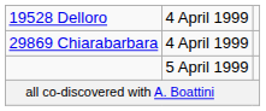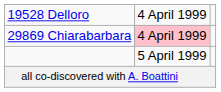29869 Chiarabarbara | column 2: no background -> pink background
